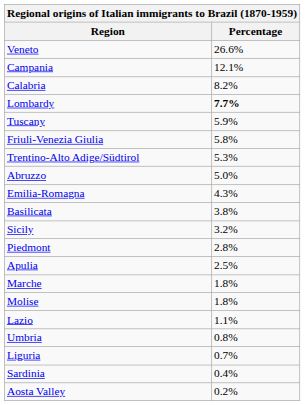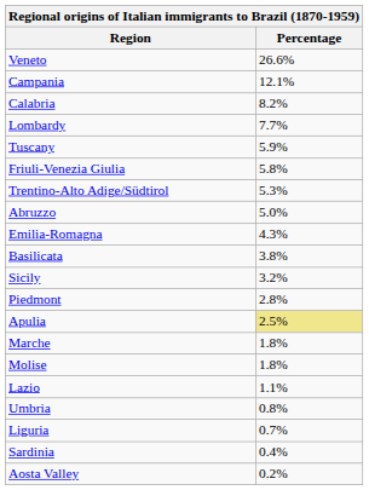Lombardy | Percentage: bold -> normal
Apulia | Percentage: no background -> khaki background
